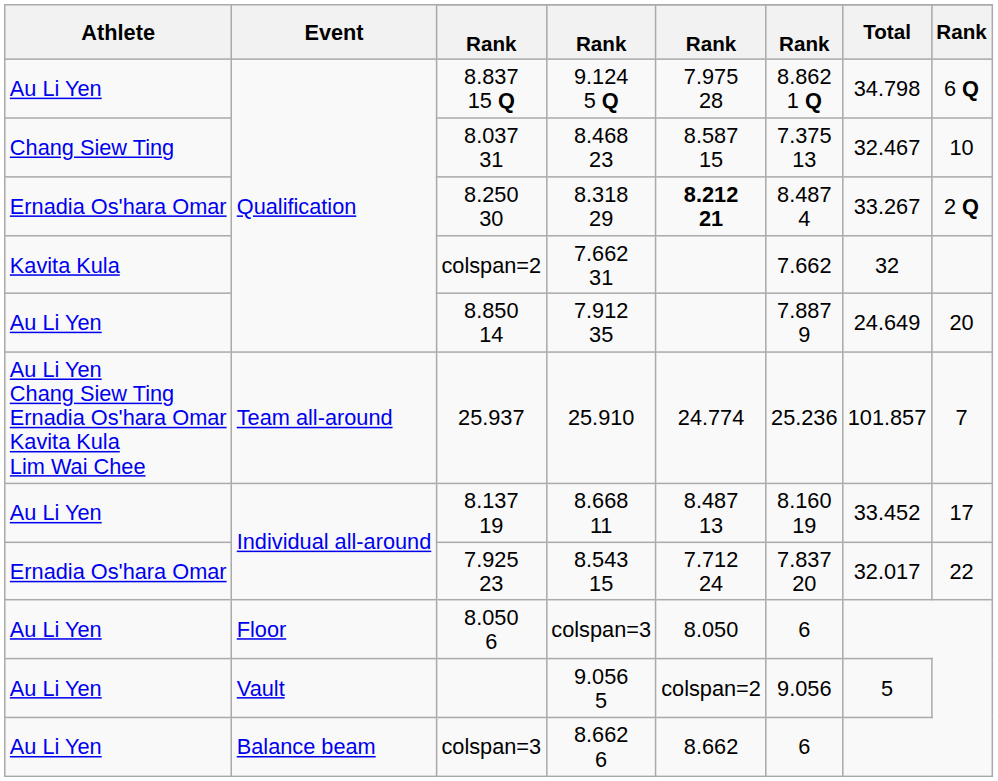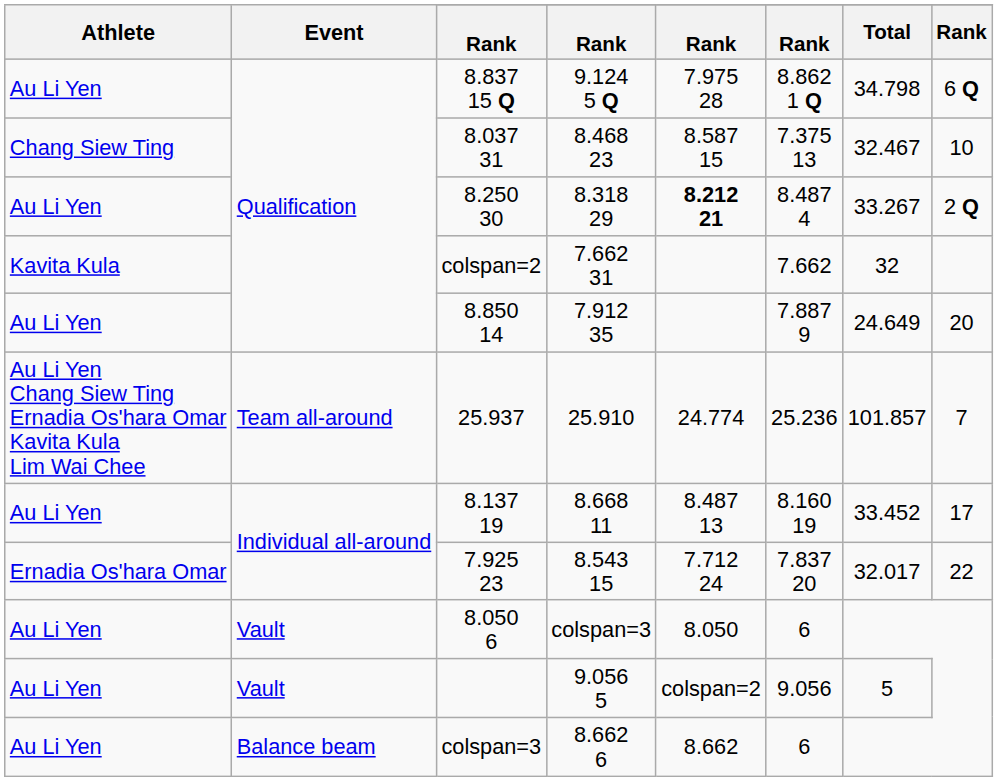8.250 30 | Athlete: Ernadia Os'hara Omar -> Au Li Yen
8.050 6 | Event: Floor -> Vault
